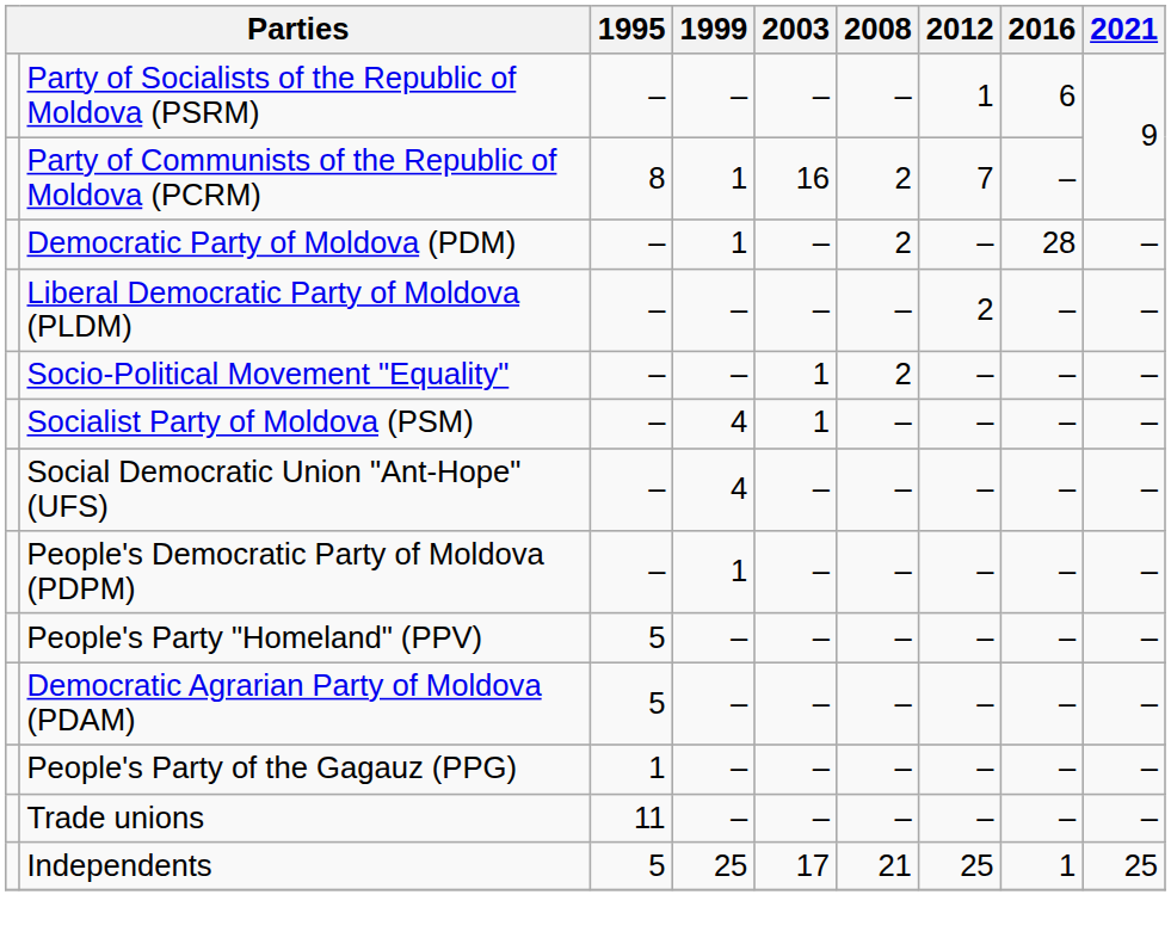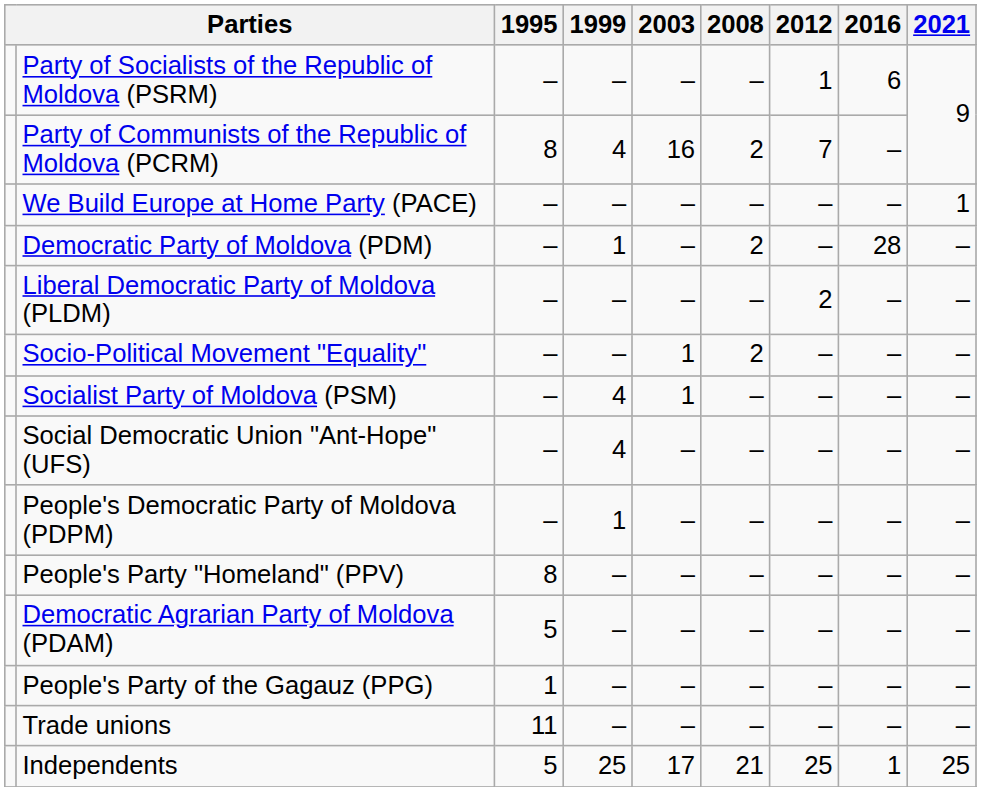Party of Communists of the Republic of Moldova (PCRM) | 1999: 1 -> 4
+ row: We Build Europe at Home Party (PACE) | – | – | – | – | – | – | 1
People's Party "Homeland" (PPV) | 1995: 5 -> 8
